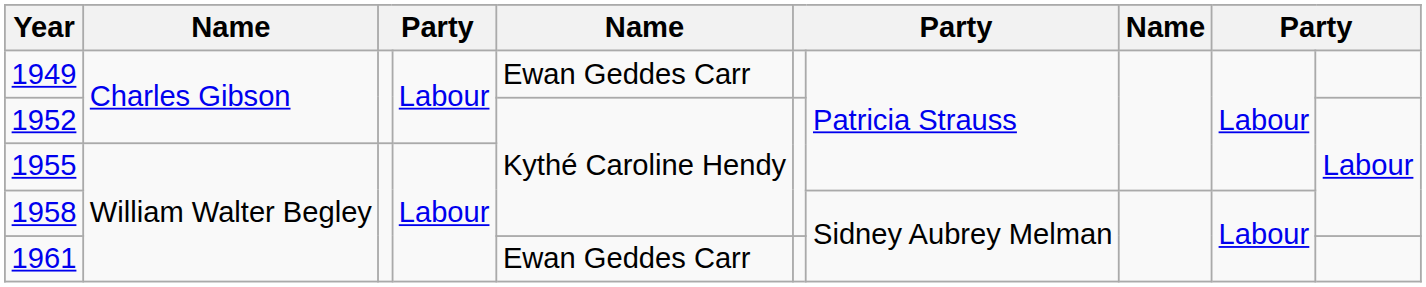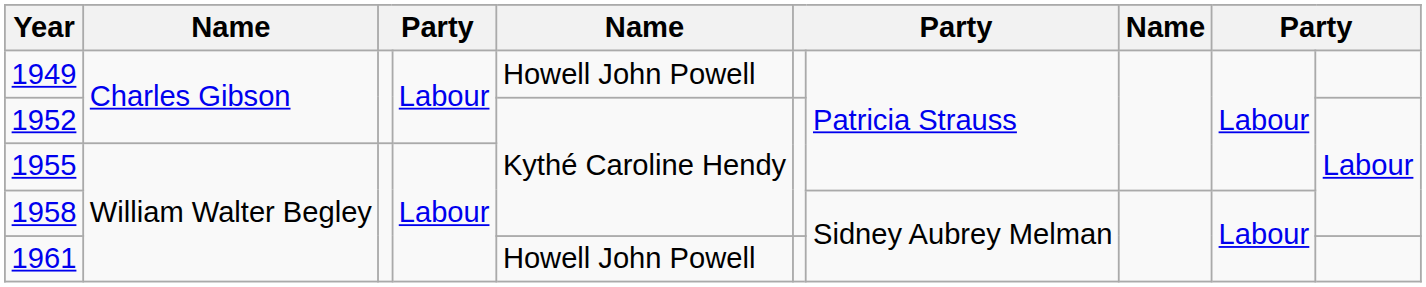1949 | column 5: Ewan Geddes Carr -> Howell John Powell
1961 | column 5: Ewan Geddes Carr -> Howell John Powell
